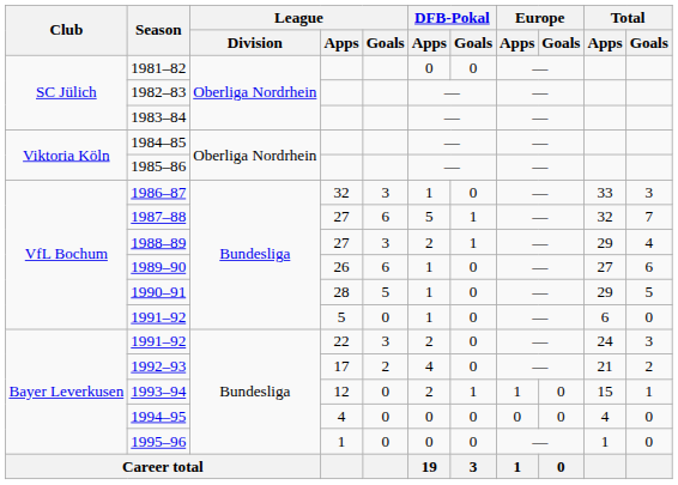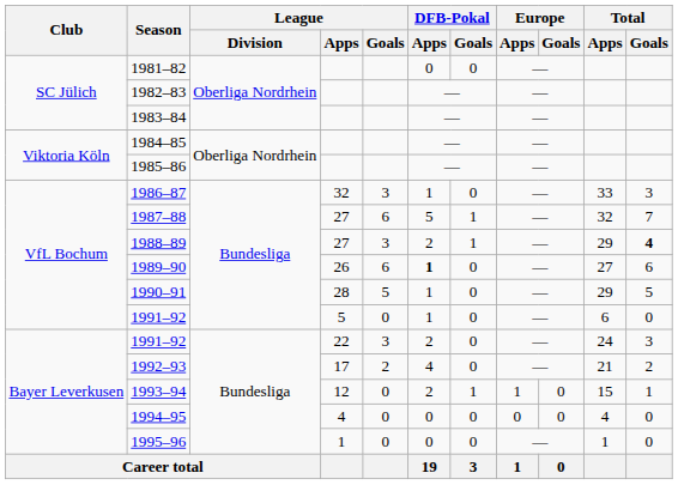1988–89 | Total / Goals: normal -> bold
1989–90 | DFB-Pokal / Apps: normal -> bold
